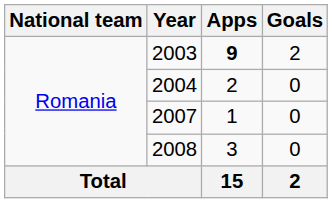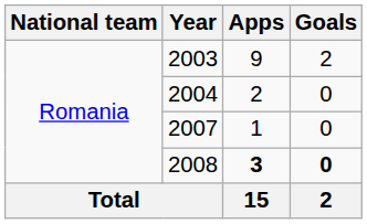2003 | Apps: bold -> normal
2008 | Apps: normal -> bold
2008 | Goals: normal -> bold
